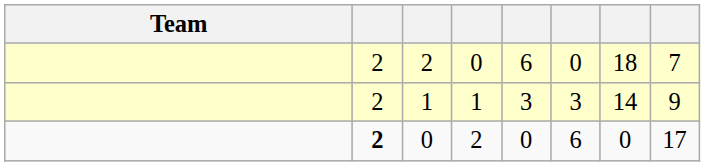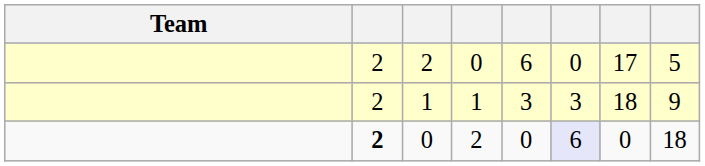row 2 | column 7: 18 -> 17
row 2 | column 8: 7 -> 5
row 3 | column 7: 14 -> 18
row 4 | column 6: no background -> lavender background
row 4 | column 8: 17 -> 18
